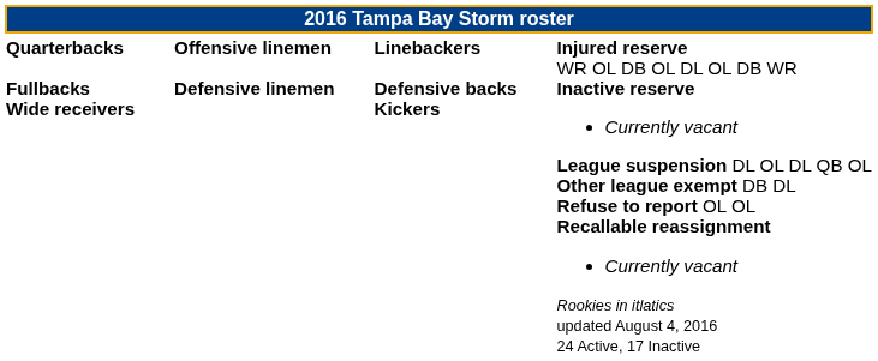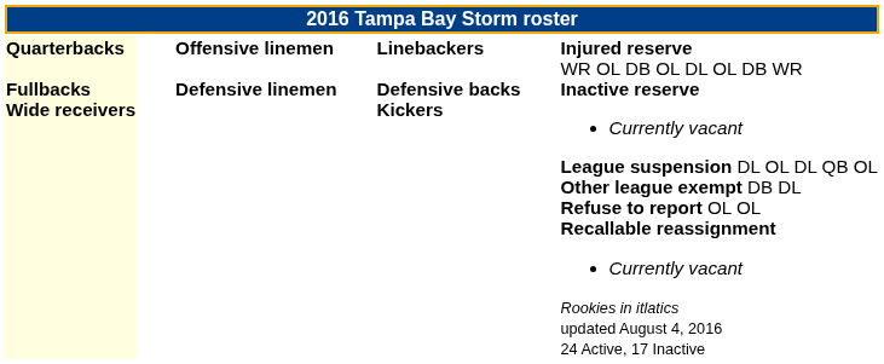Quarterbacks Fullbacks Wide receivers | column 1: no background -> lightyellow background
